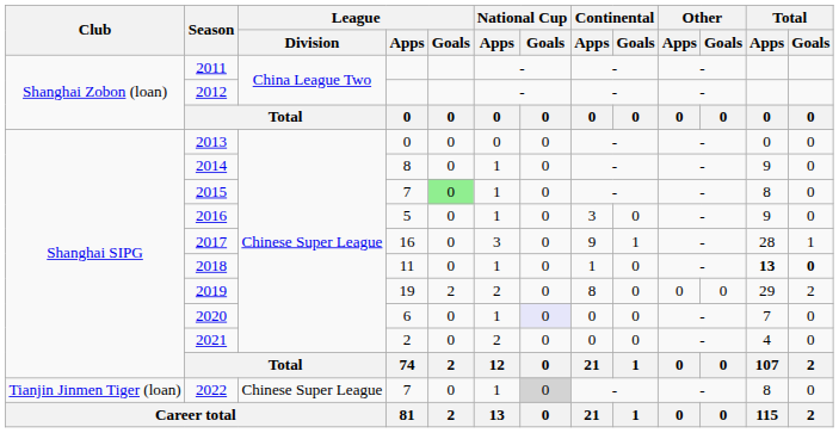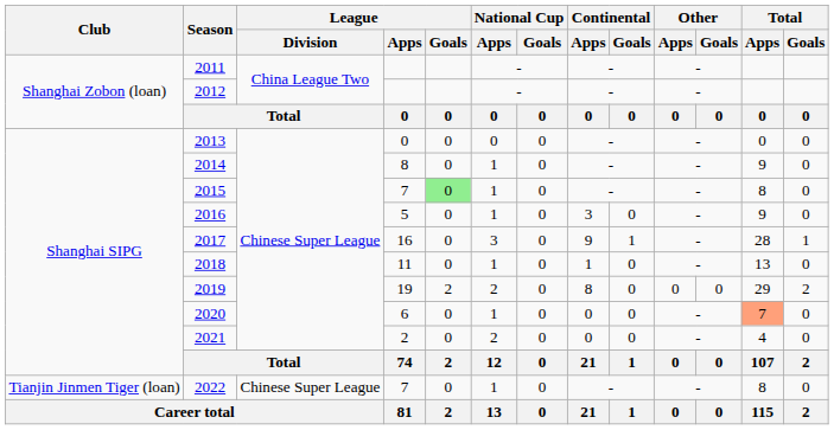2018 | Total / Apps: bold -> normal
2018 | Total / Goals: bold -> normal
2020 | National Cup / Goals: lavender background -> no background
2020 | Total / Apps: no background -> lightsalmon background
2022 | National Cup / Goals: lightgrey background -> no background
